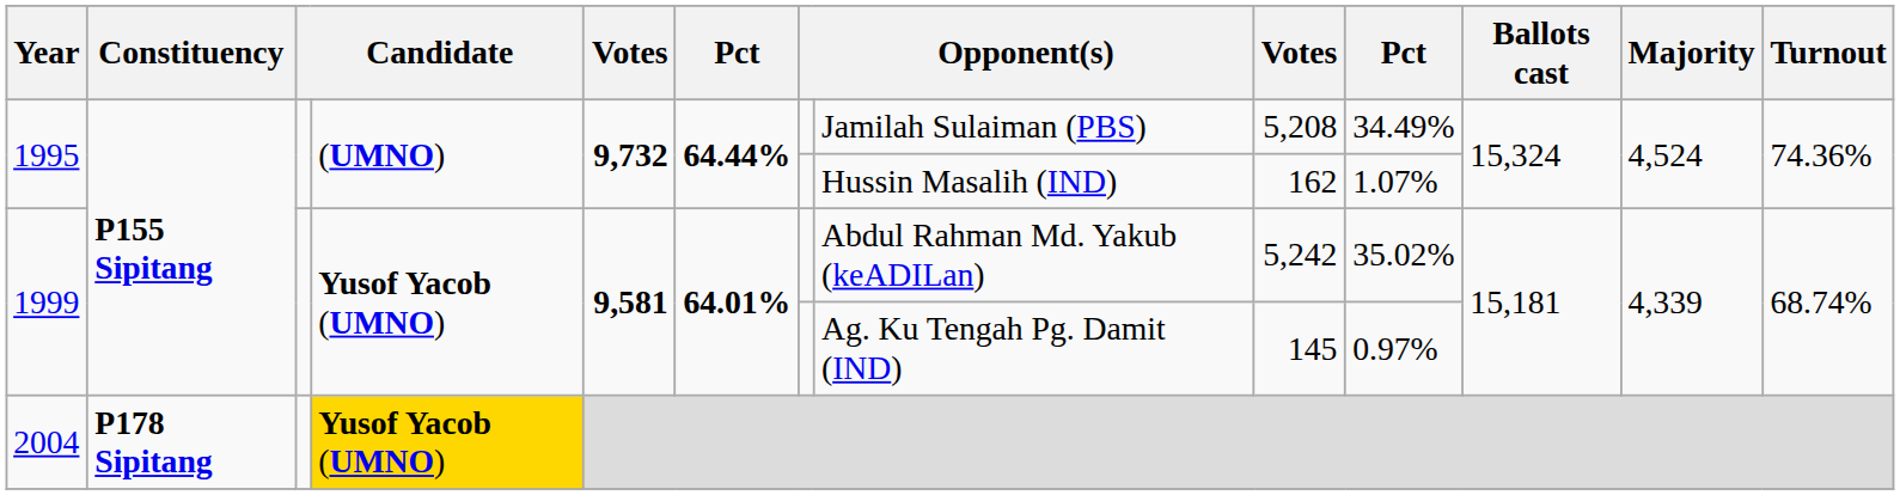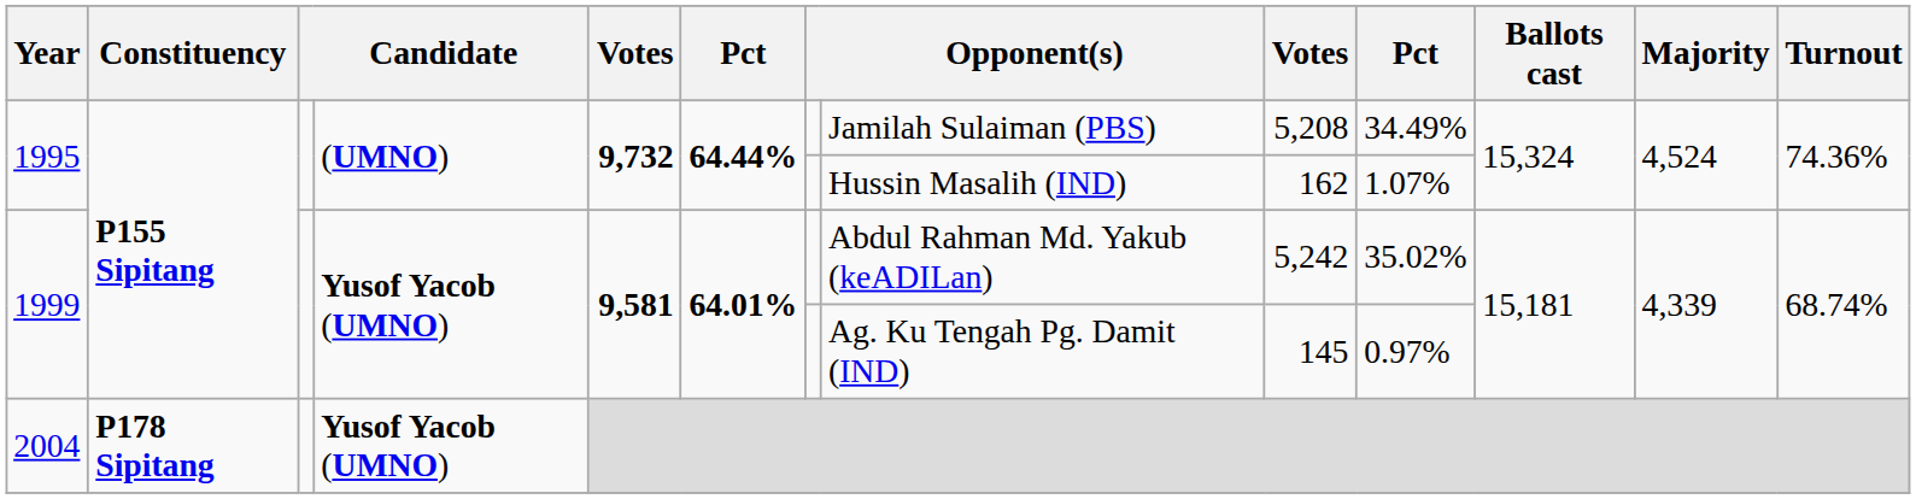2004 | column 4: gold background -> no background
